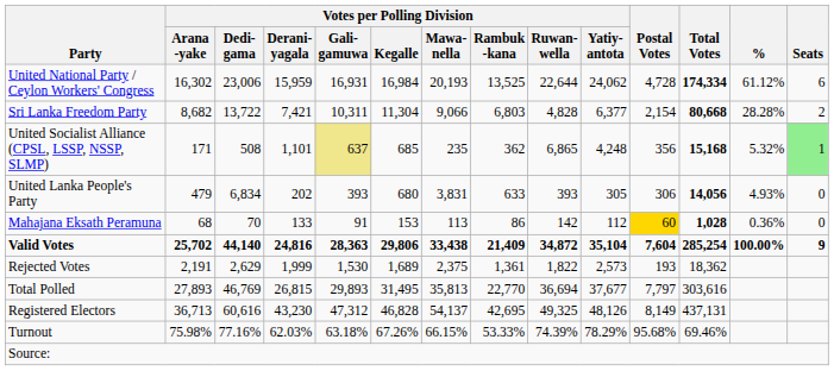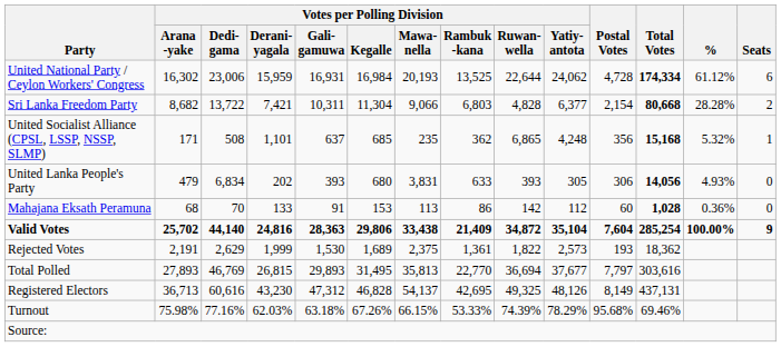United Socialist Alliance (CPSL, LSSP, NSSP, SLMP) | Votes per Polling Division / Gali- gamuwa: khaki background -> no background
United Socialist Alliance (CPSL, LSSP, NSSP, SLMP) | Seats: lightgreen background -> no background
Mahajana Eksath Peramuna | Postal Votes: gold background -> no background
